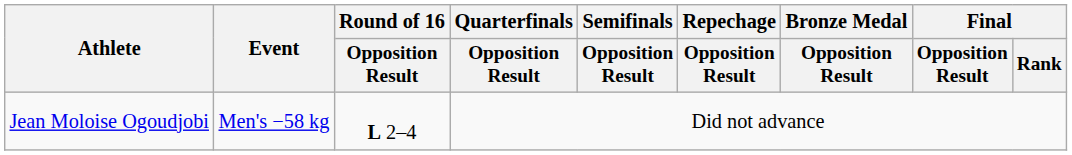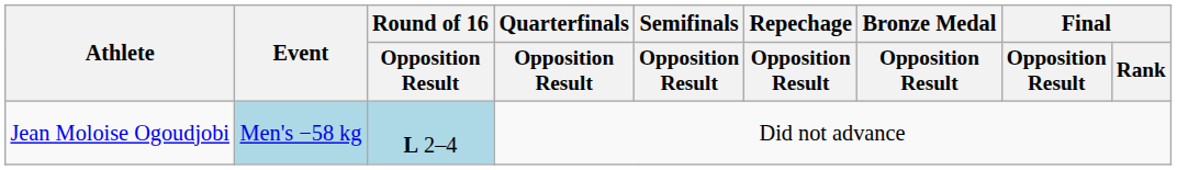Jean Moloise Ogoudjobi | Event: no background -> lightblue background
Jean Moloise Ogoudjobi | Round of 16 / Opposition Result: no background -> lightblue background
